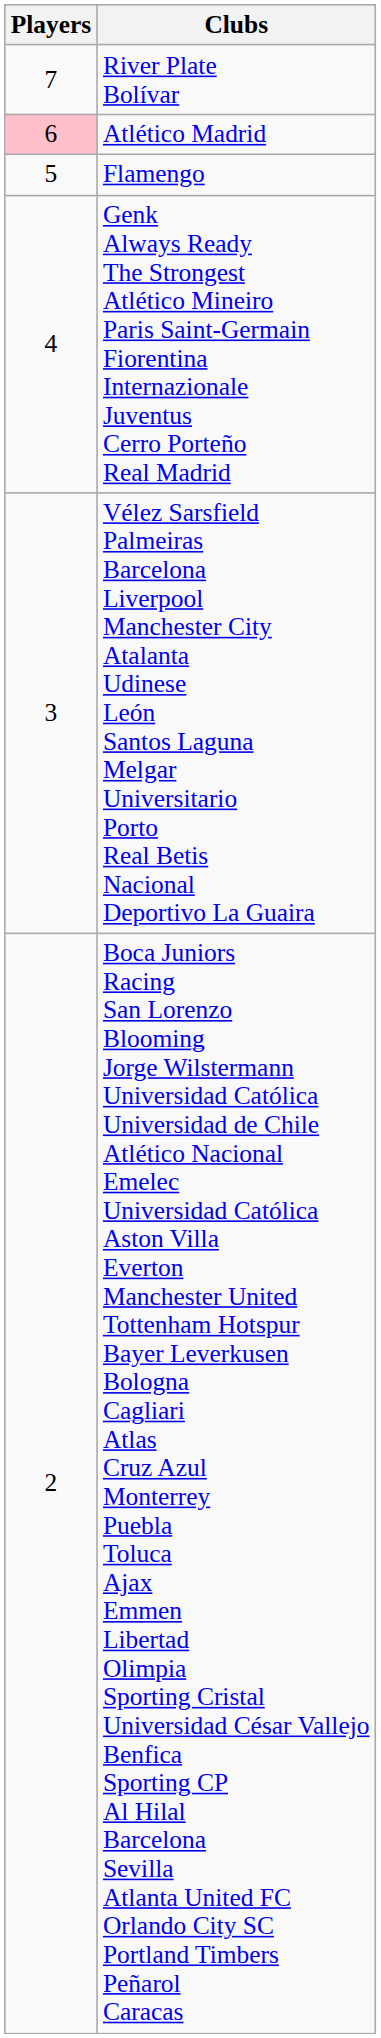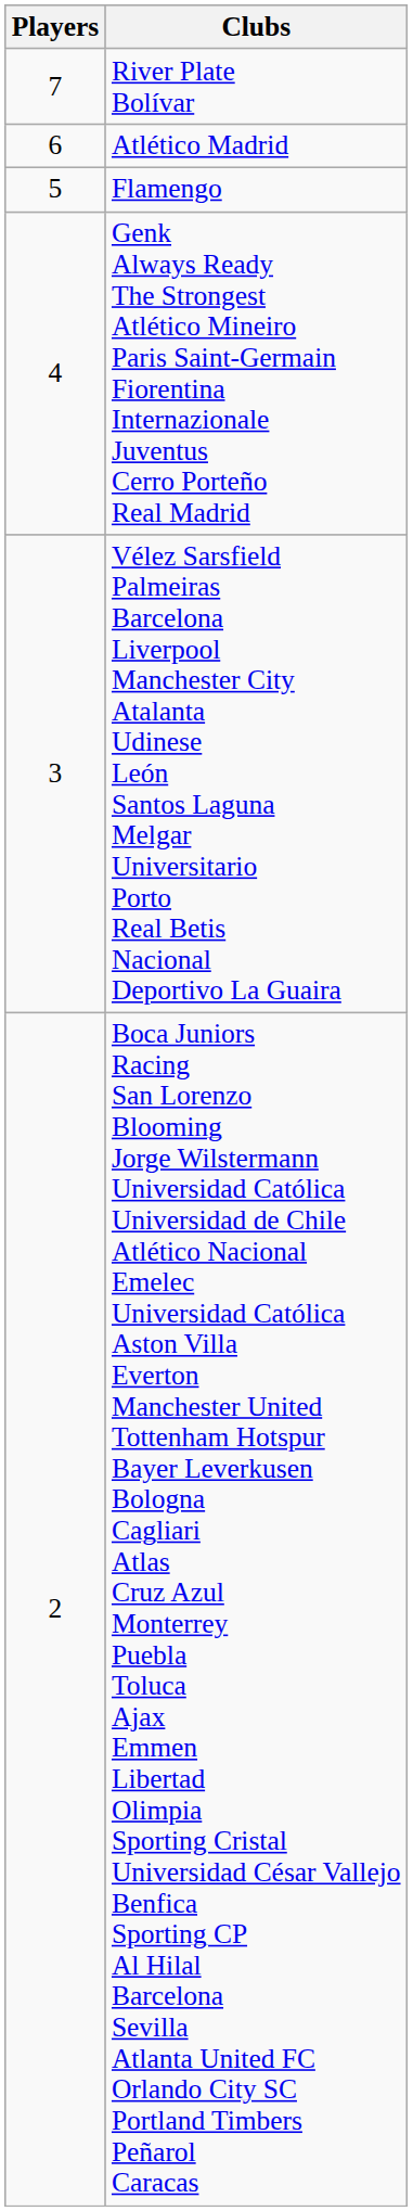Atlético Madrid | Players: pink background -> no background
